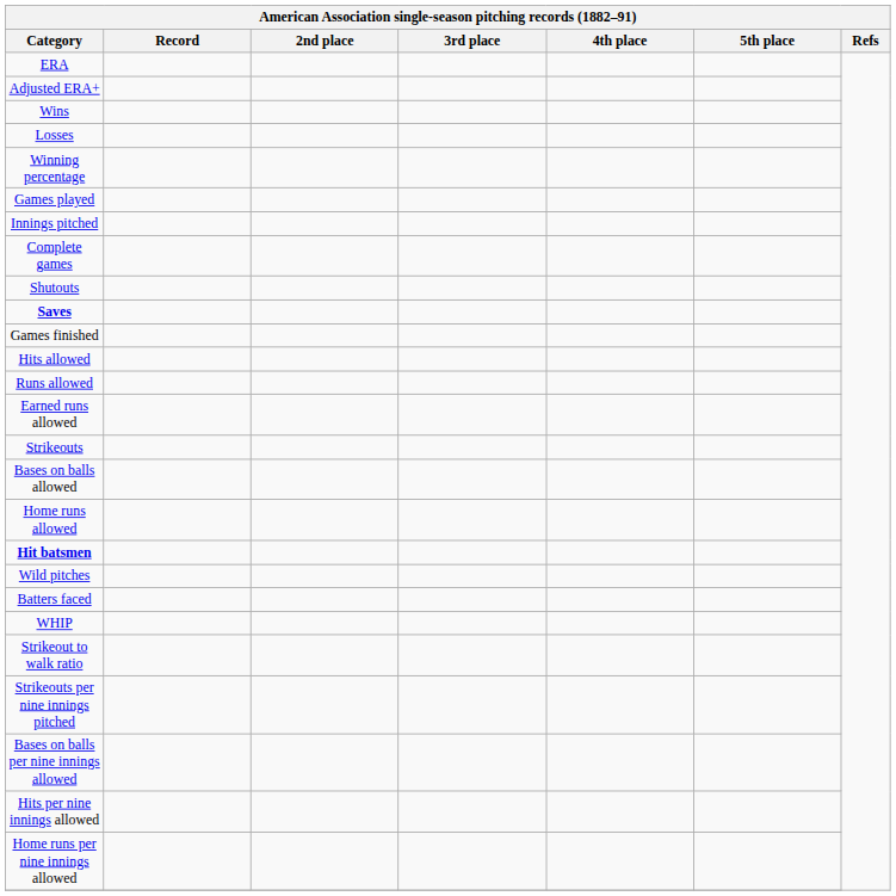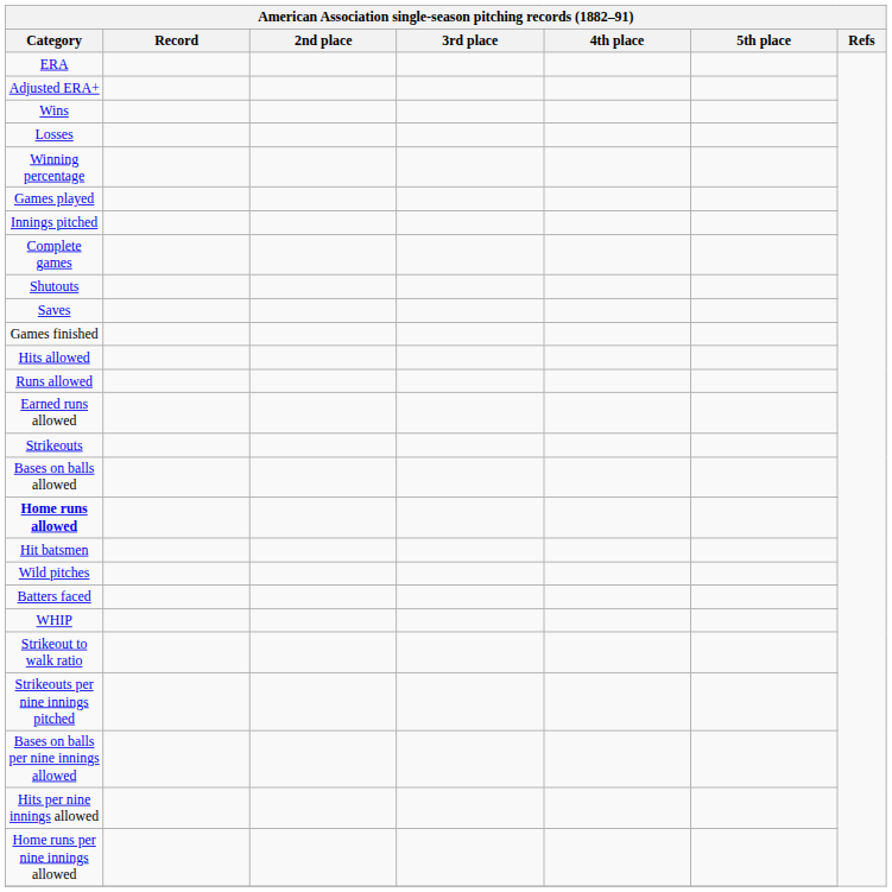Saves | Category: bold -> normal
Home runs allowed | Category: normal -> bold
Hit batsmen | Category: bold -> normal
